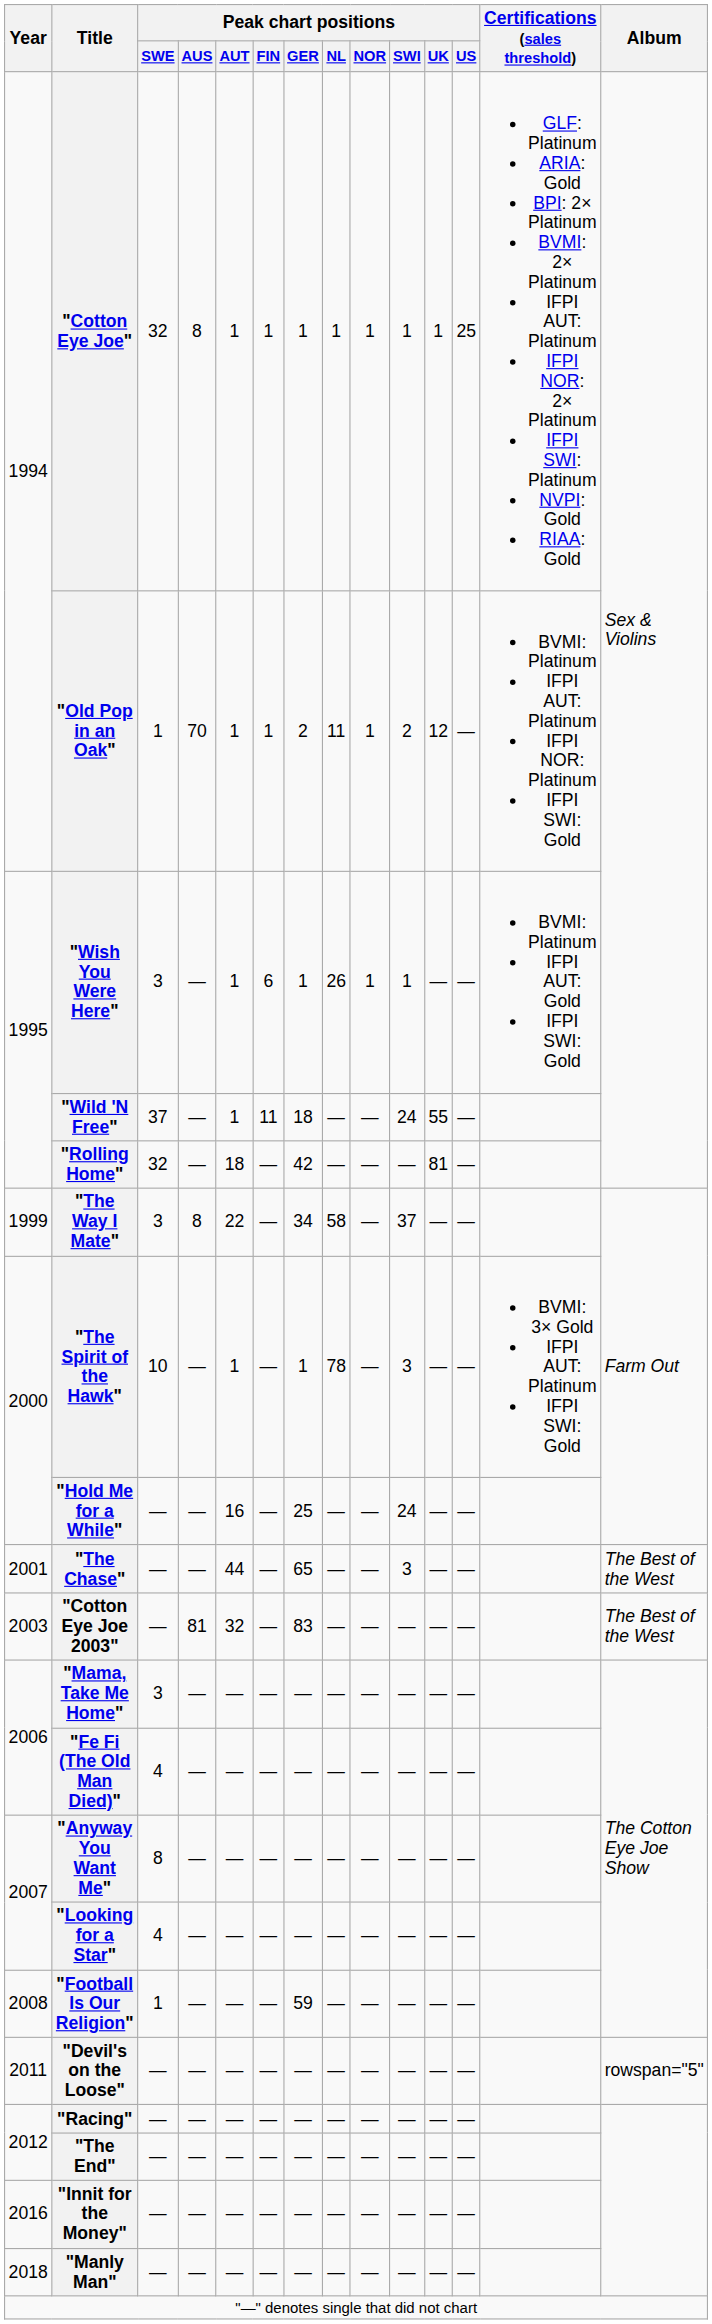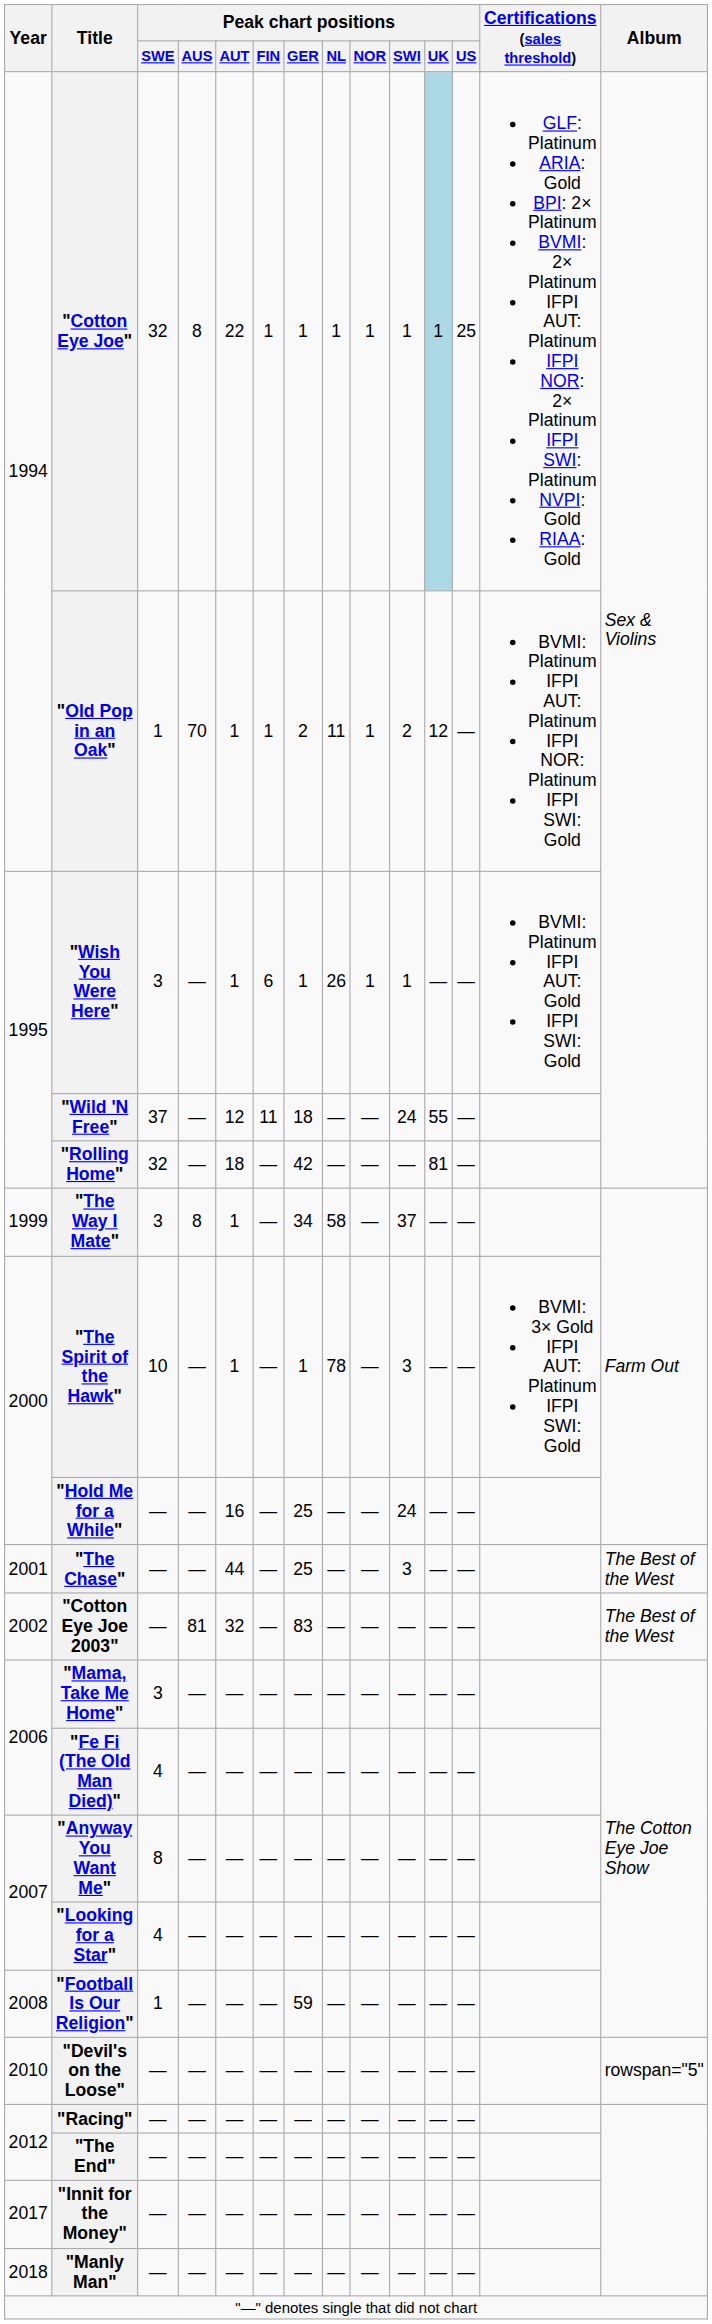"Cotton Eye Joe" | Peak chart positions / AUT: 1 -> 22
"Cotton Eye Joe" | Peak chart positions / UK: no background -> lightblue background
"Wild 'N Free" | Peak chart positions / AUT: 1 -> 12
"The Way I Mate" | Peak chart positions / AUT: 22 -> 1
"The Chase" | Peak chart positions / GER: 65 -> 25
"Cotton Eye Joe 2003" | Year: 2003 -> 2002
"Devil's on the Loose" | Year: 2011 -> 2010
"Innit for the Money" | Year: 2016 -> 2017
